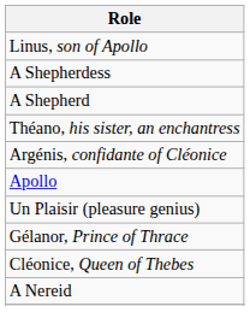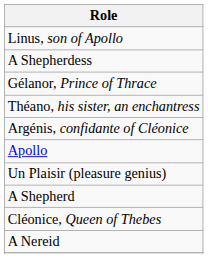row 4 | column 1: A Shepherd -> Gélanor, Prince of Thrace
row 9 | column 1: Gélanor, Prince of Thrace -> A Shepherd
